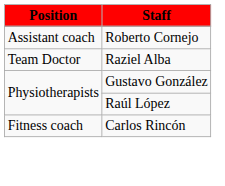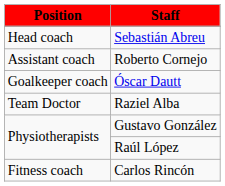+ row: Head coach | Sebastián Abreu
+ row: Goalkeeper coach | Óscar Dautt
